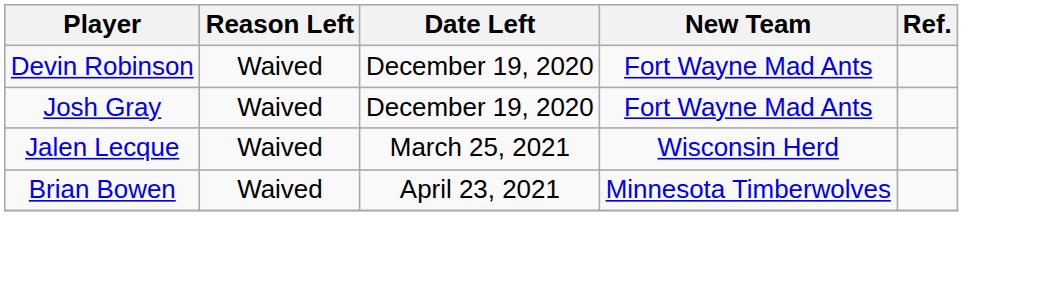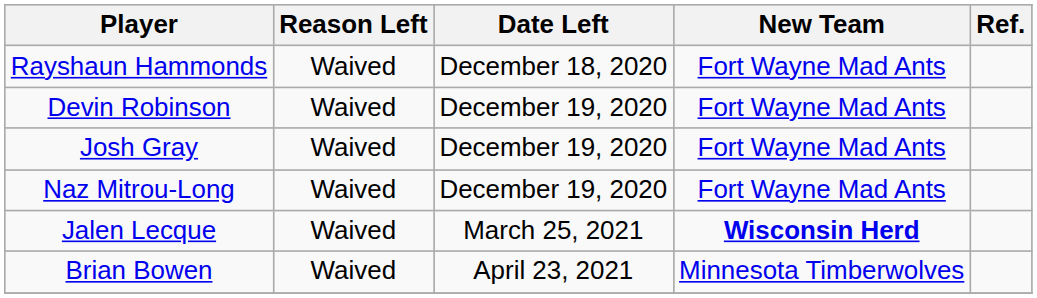+ row: Rayshaun Hammonds | Waived | December 18, 2020 | Fort Wayne Mad Ants
+ row: Naz Mitrou-Long | Waived | December 19, 2020 | Fort Wayne Mad Ants
Jalen Lecque | New Team: normal -> bold
